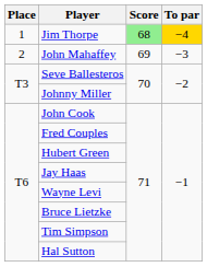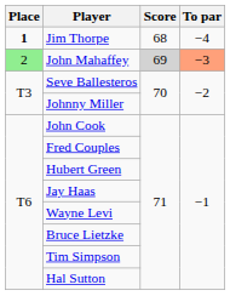Jim Thorpe | Place: normal -> bold
Jim Thorpe | Score: lightgreen background -> no background
Jim Thorpe | To par: gold background -> no background
John Mahaffey | Place: no background -> lightgreen background
John Mahaffey | Score: no background -> lightgrey background
John Mahaffey | To par: no background -> lightsalmon background
